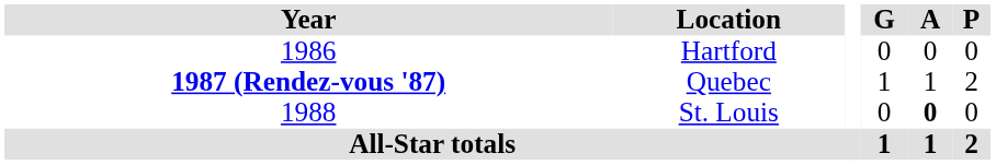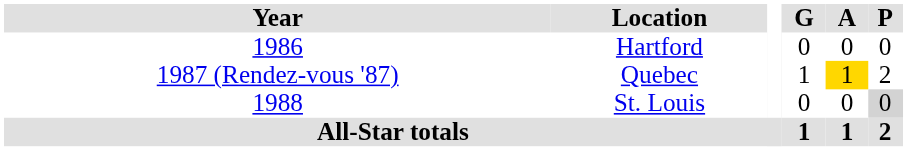Quebec | Year: bold -> normal
Quebec | A: no background -> gold background
St. Louis | A: bold -> normal
St. Louis | P: no background -> lightgrey background
